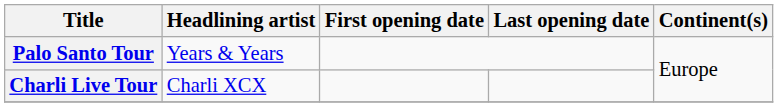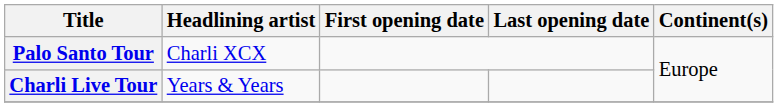Palo Santo Tour | Headlining artist: Years & Years -> Charli XCX
Charli Live Tour | Headlining artist: Charli XCX -> Years & Years
